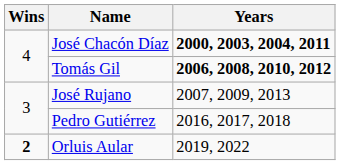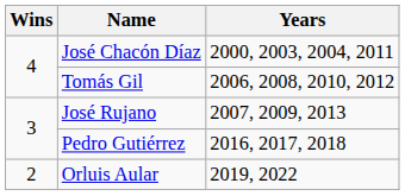José Chacón Díaz | Years: bold -> normal
Tomás Gil | Years: bold -> normal
Orluis Aular | Wins: bold -> normal
